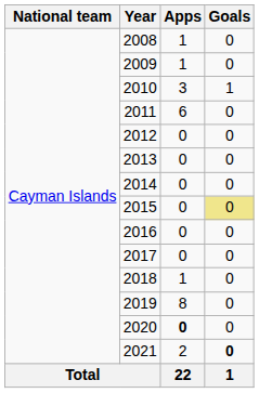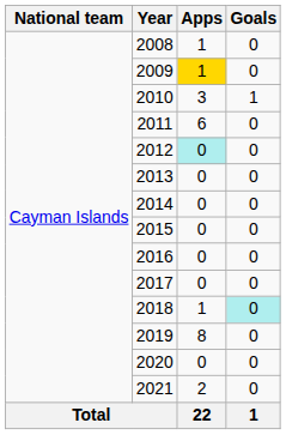2009 | Apps: no background -> gold background
2012 | Apps: no background -> paleturquoise background
2015 | Goals: khaki background -> no background
2018 | Goals: no background -> paleturquoise background
2020 | Apps: bold -> normal
2021 | Goals: bold -> normal
